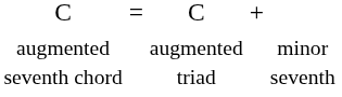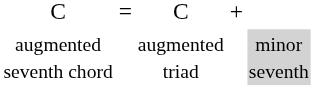augmented seventh chord | column 5: no background -> lightgrey background
